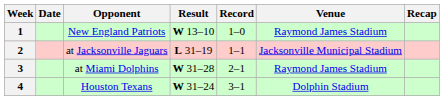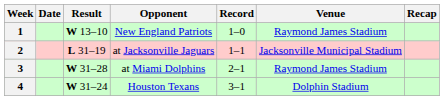columns swapped: Opponent <-> Result
